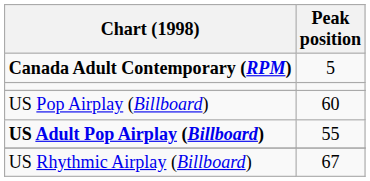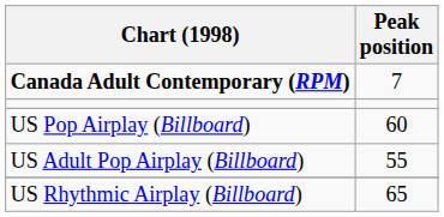row 2 | Peak position: 5 -> 7
row 5 | Chart (1998): bold -> normal
row 6 | Peak position: 67 -> 65
